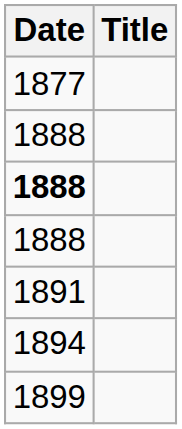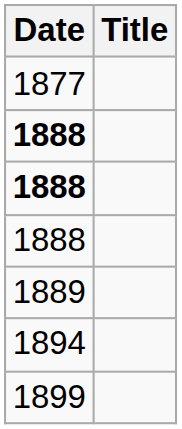row 3 | Date: normal -> bold
row 6 | Date: 1891 -> 1889
